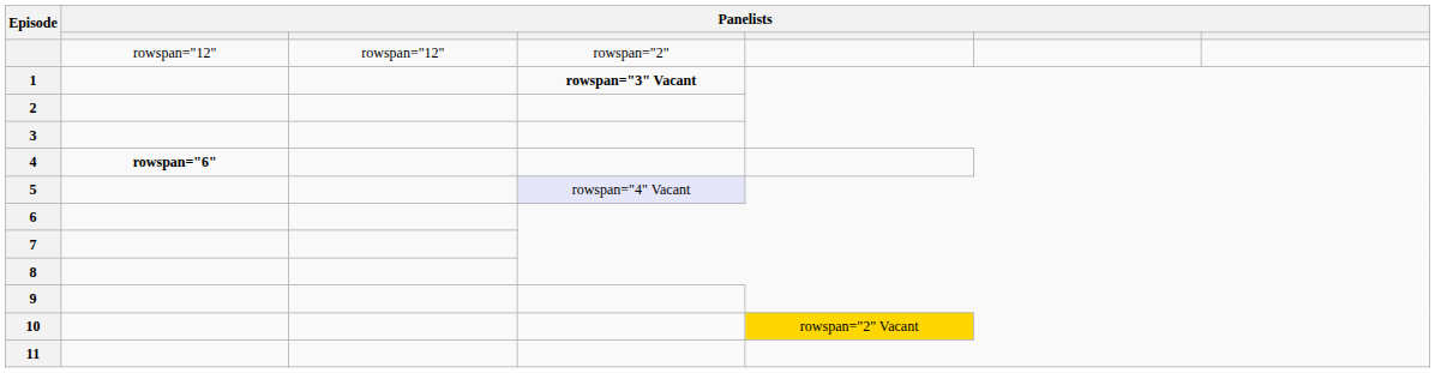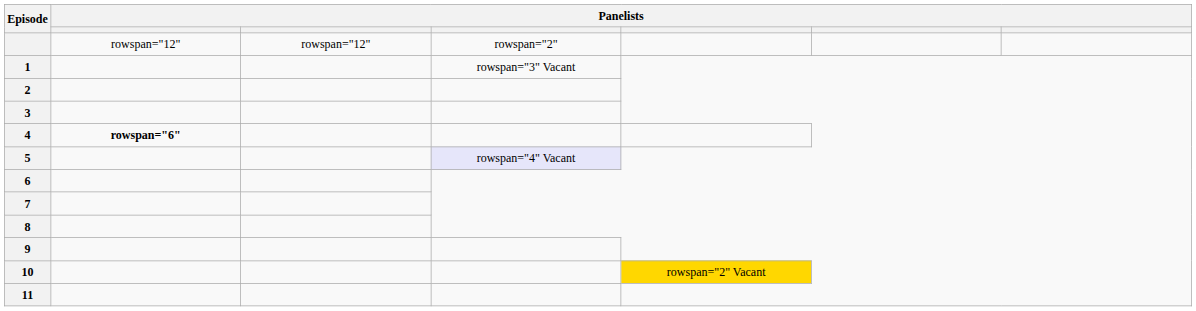1 | column 4: bold -> normal
